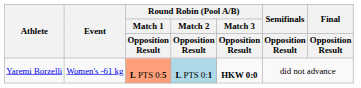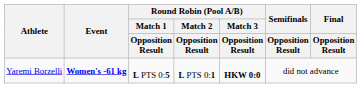Yaremi Borzelli | Event: normal -> bold
Yaremi Borzelli | Round Robin (Pool A/B) / Match 1 / Opposition Result: lightsalmon background -> no background
Yaremi Borzelli | Round Robin (Pool A/B) / Match 2 / Opposition Result: lightblue background -> no background
